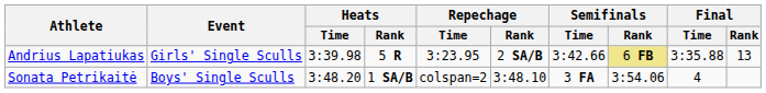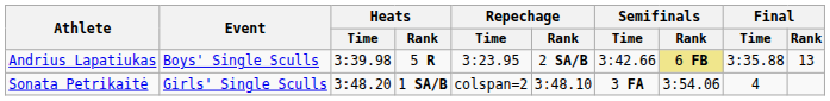Andrius Lapatiukas | Event: Girls' Single Sculls -> Boys' Single Sculls
Sonata Petrikaitė | Event: Boys' Single Sculls -> Girls' Single Sculls
